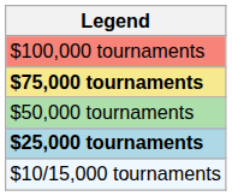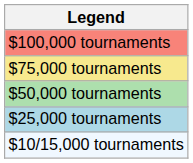row 3 | column 1: bold -> normal
row 5 | column 1: bold -> normal
